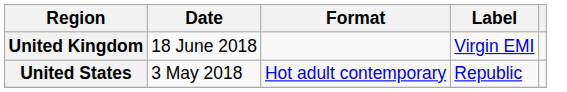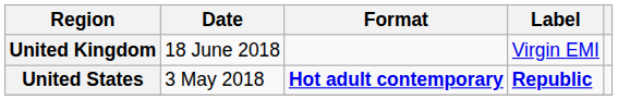United States | Format: normal -> bold
United States | Label: normal -> bold
